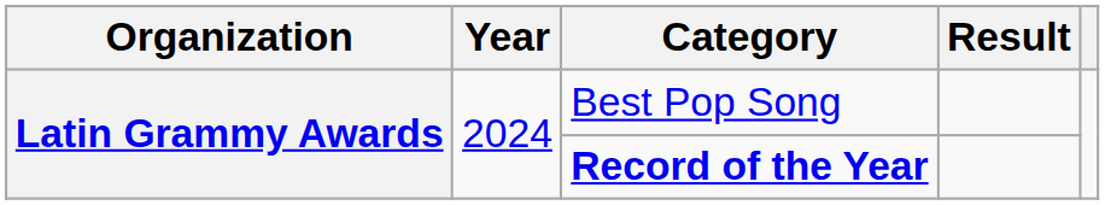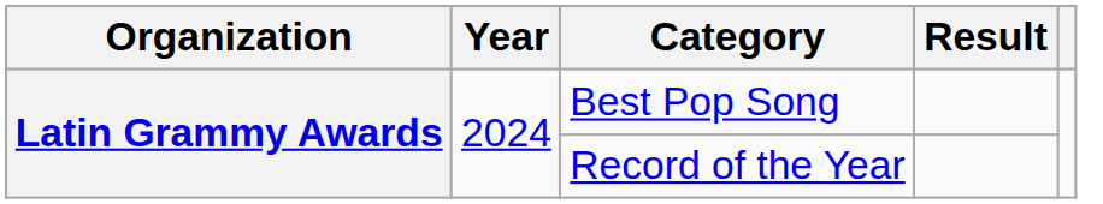Record of the Year | Category: bold -> normal
